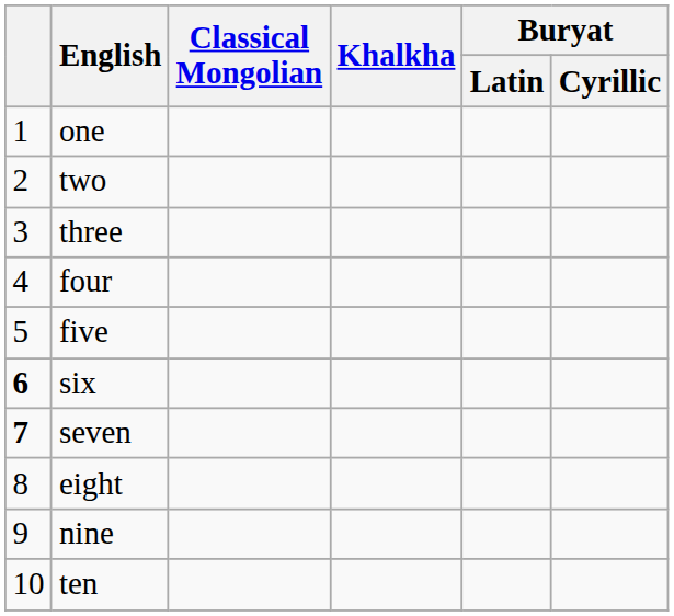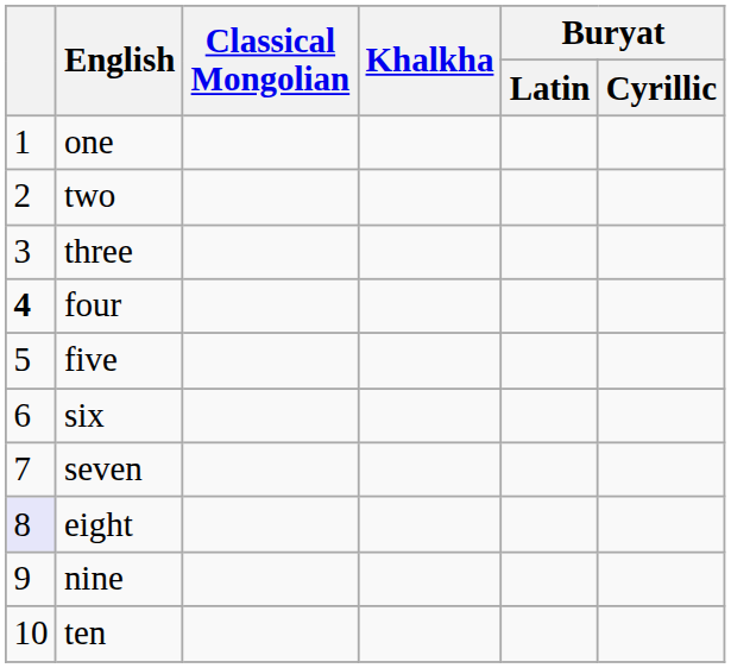four | column 1: normal -> bold
six | column 1: bold -> normal
seven | column 1: bold -> normal
eight | column 1: no background -> lavender background
